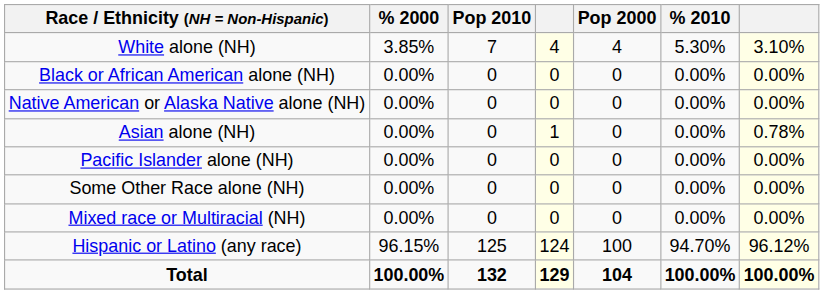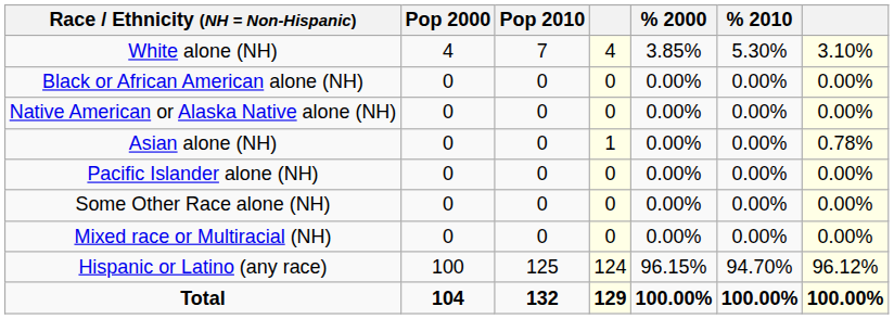columns swapped: Pop 2000 <-> % 2000
